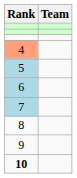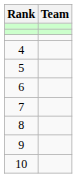row 5 | Rank: lightsalmon background -> no background
row 6 | Rank: lightblue background -> no background
row 7 | Rank: lightblue background -> no background
row 8 | Rank: lightblue background -> no background
row 11 | Rank: bold -> normal
